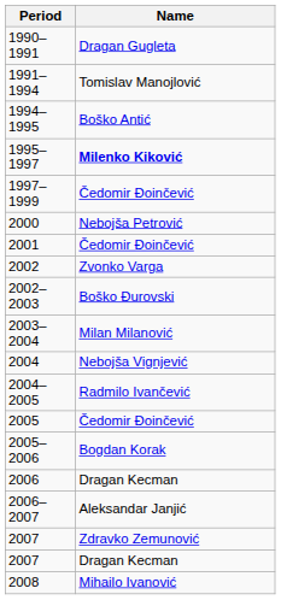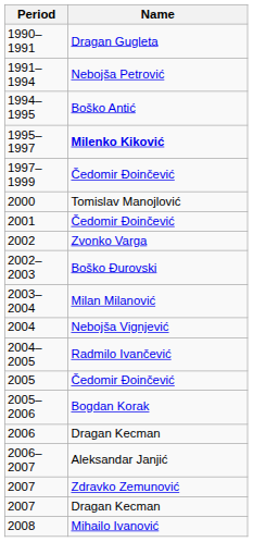row 3 | Name: Tomislav Manojlović -> Nebojša Petrović
row 7 | Name: Nebojša Petrović -> Tomislav Manojlović
